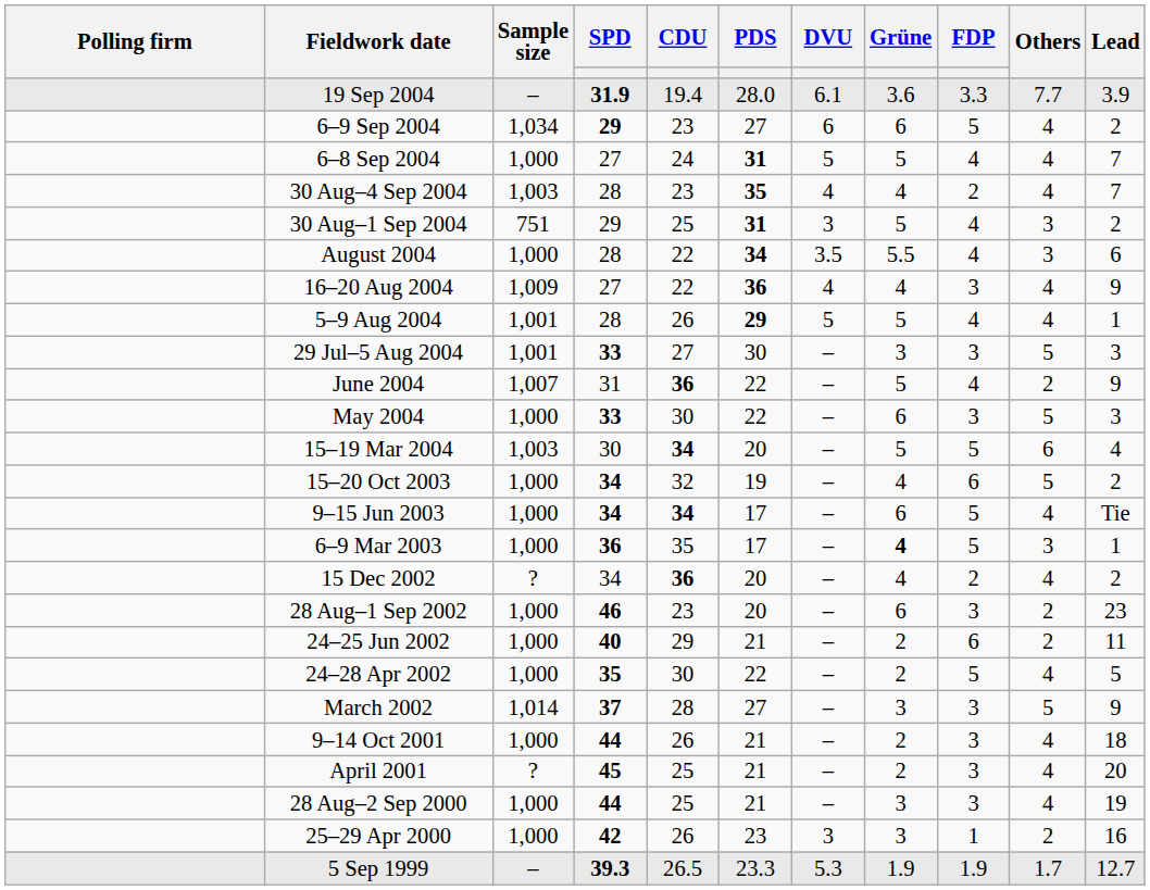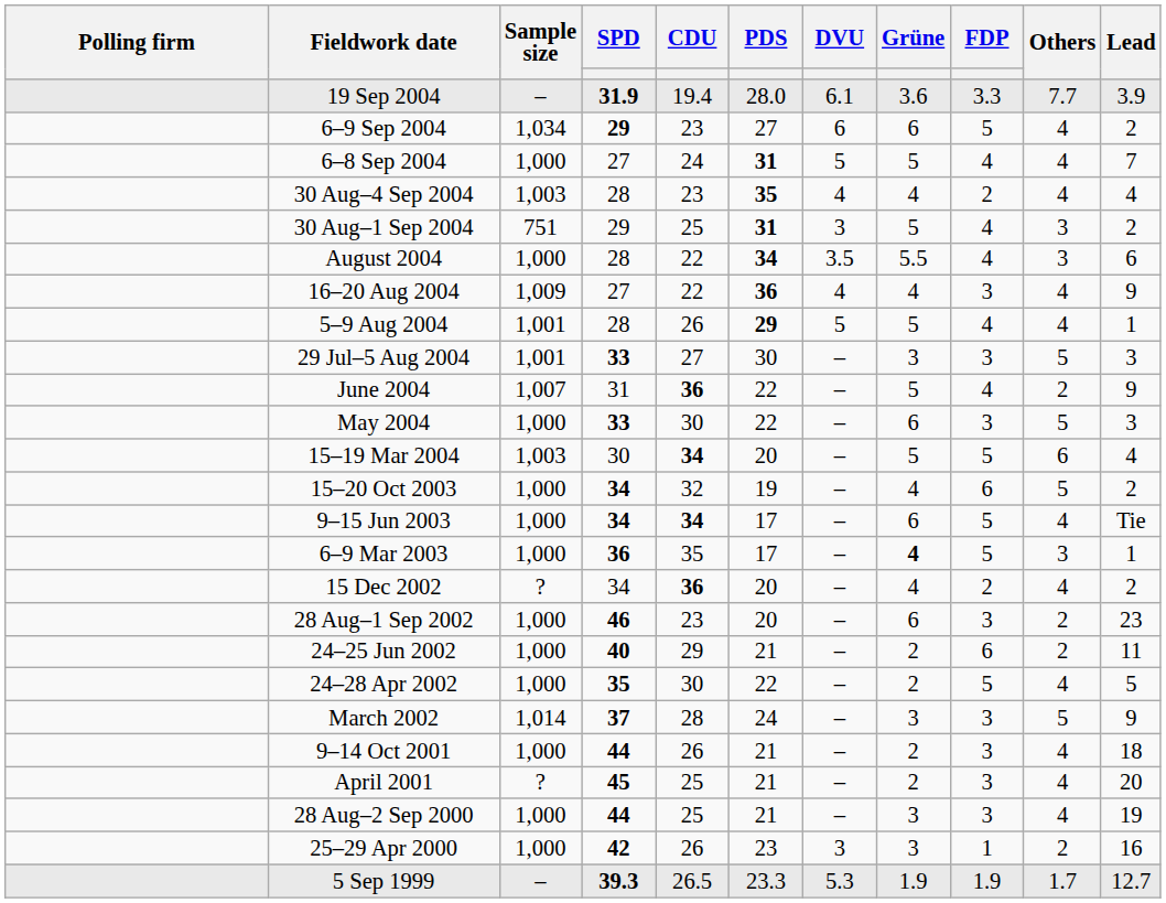30 Aug–4 Sep 2004 | Lead: 7 -> 4
March 2002 | PDS: 27 -> 24
